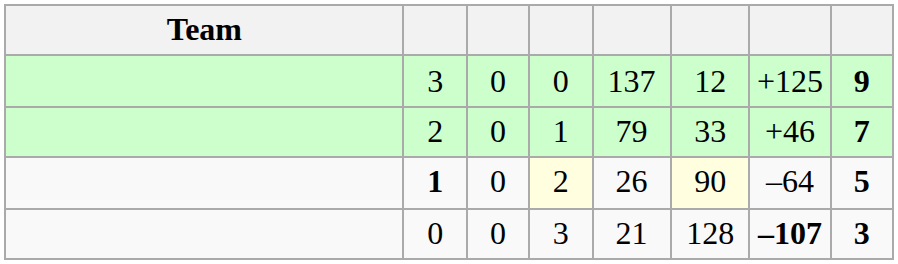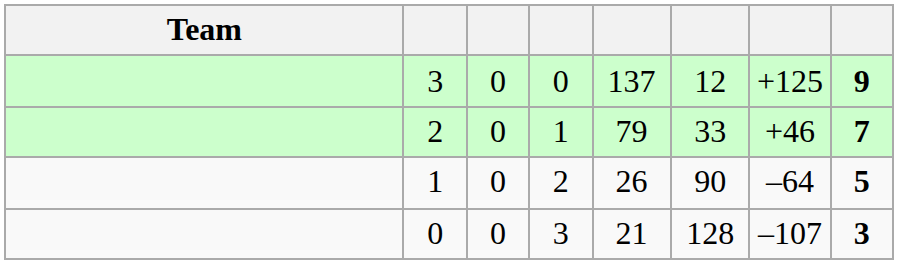row 4 | column 2: bold -> normal
row 4 | column 4: lightyellow background -> no background
row 4 | column 6: lightyellow background -> no background
row 5 | column 7: bold -> normal
